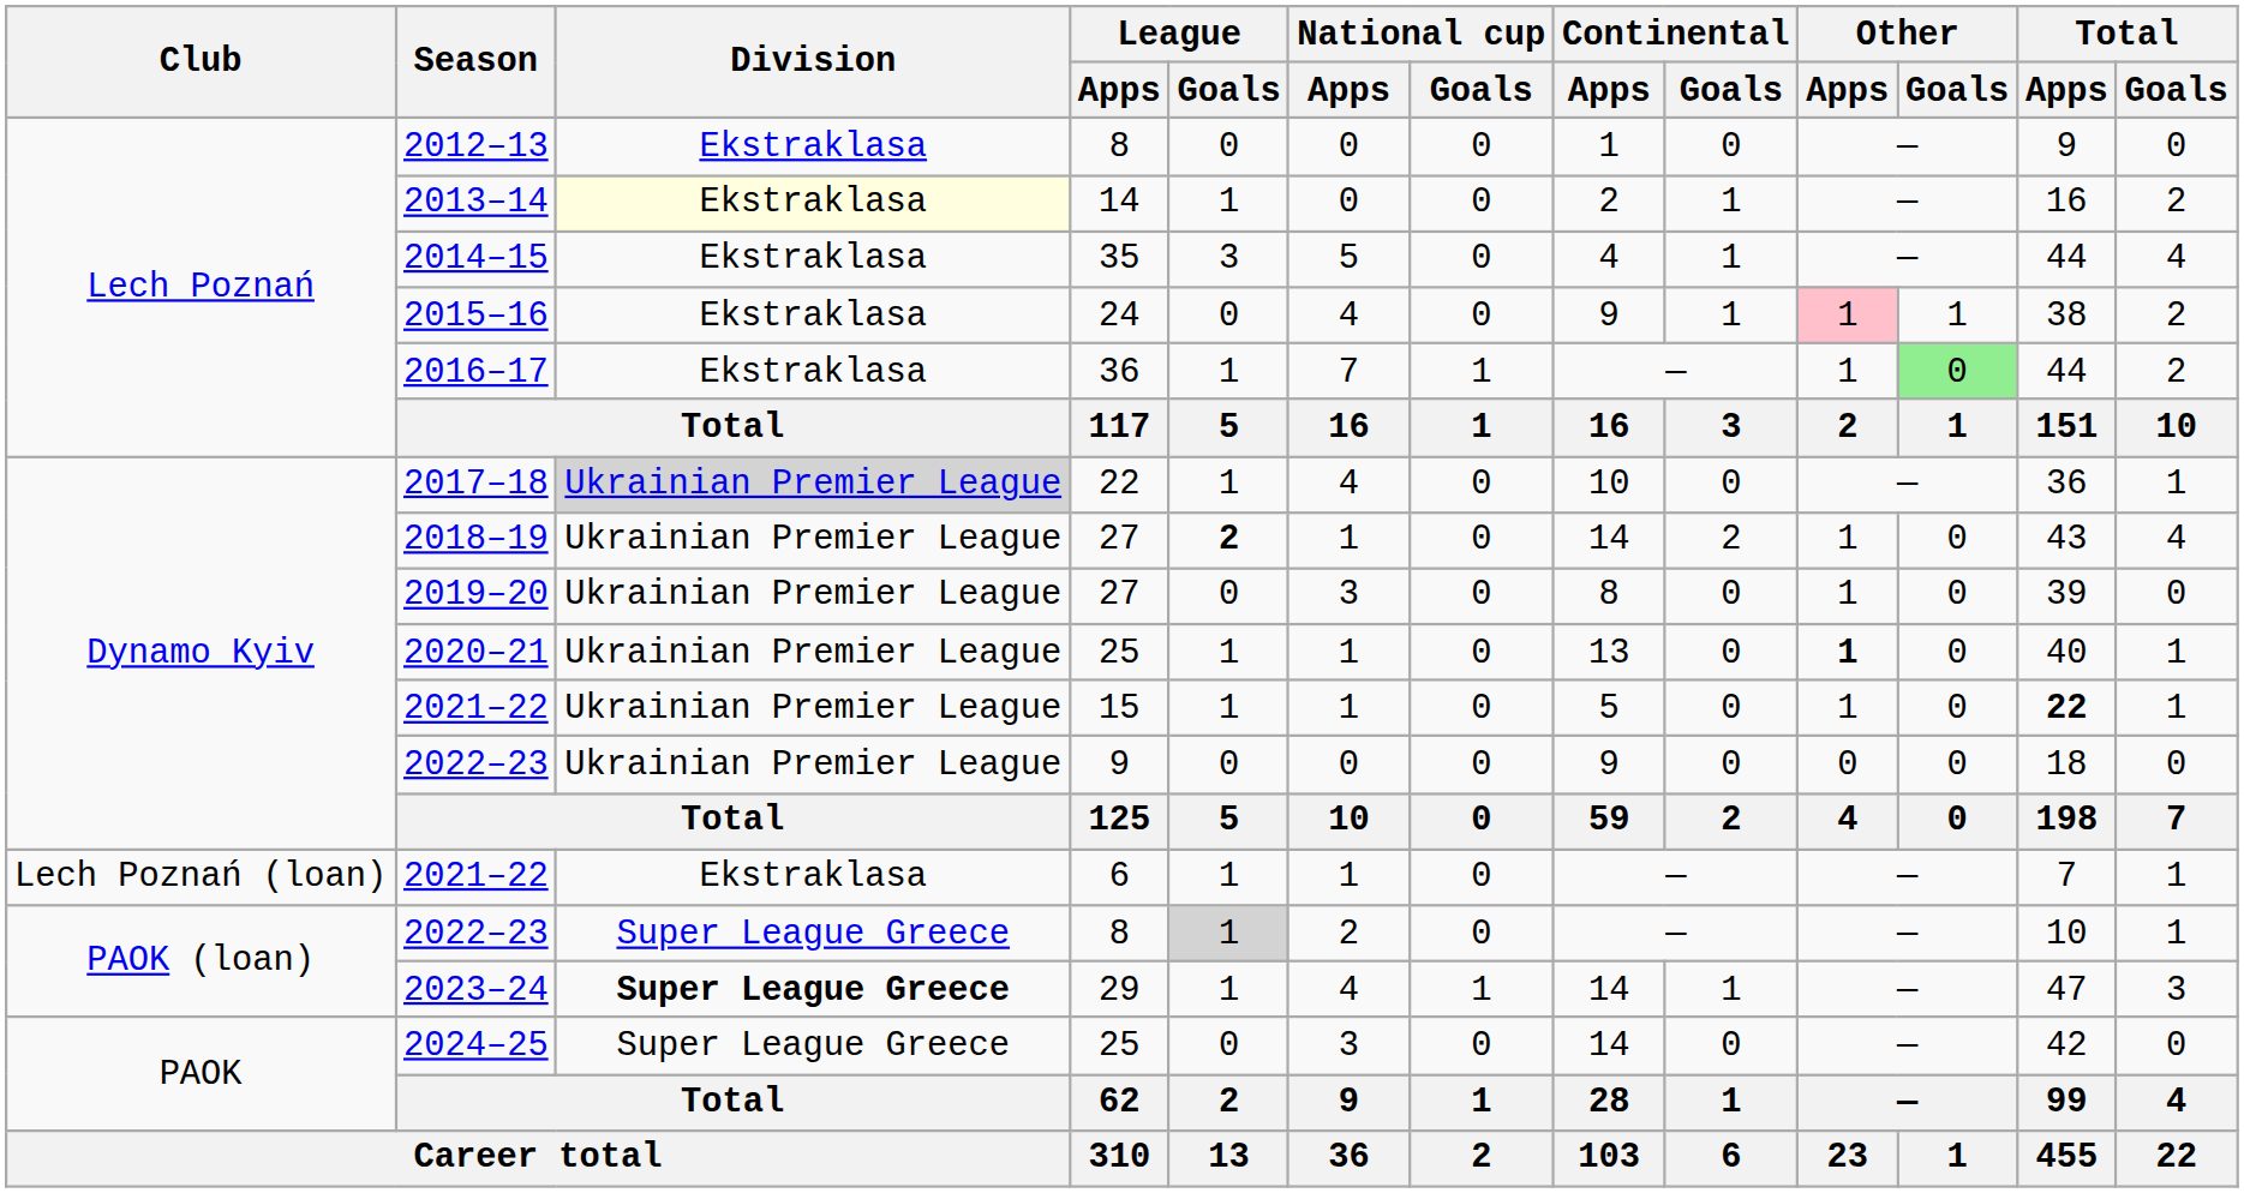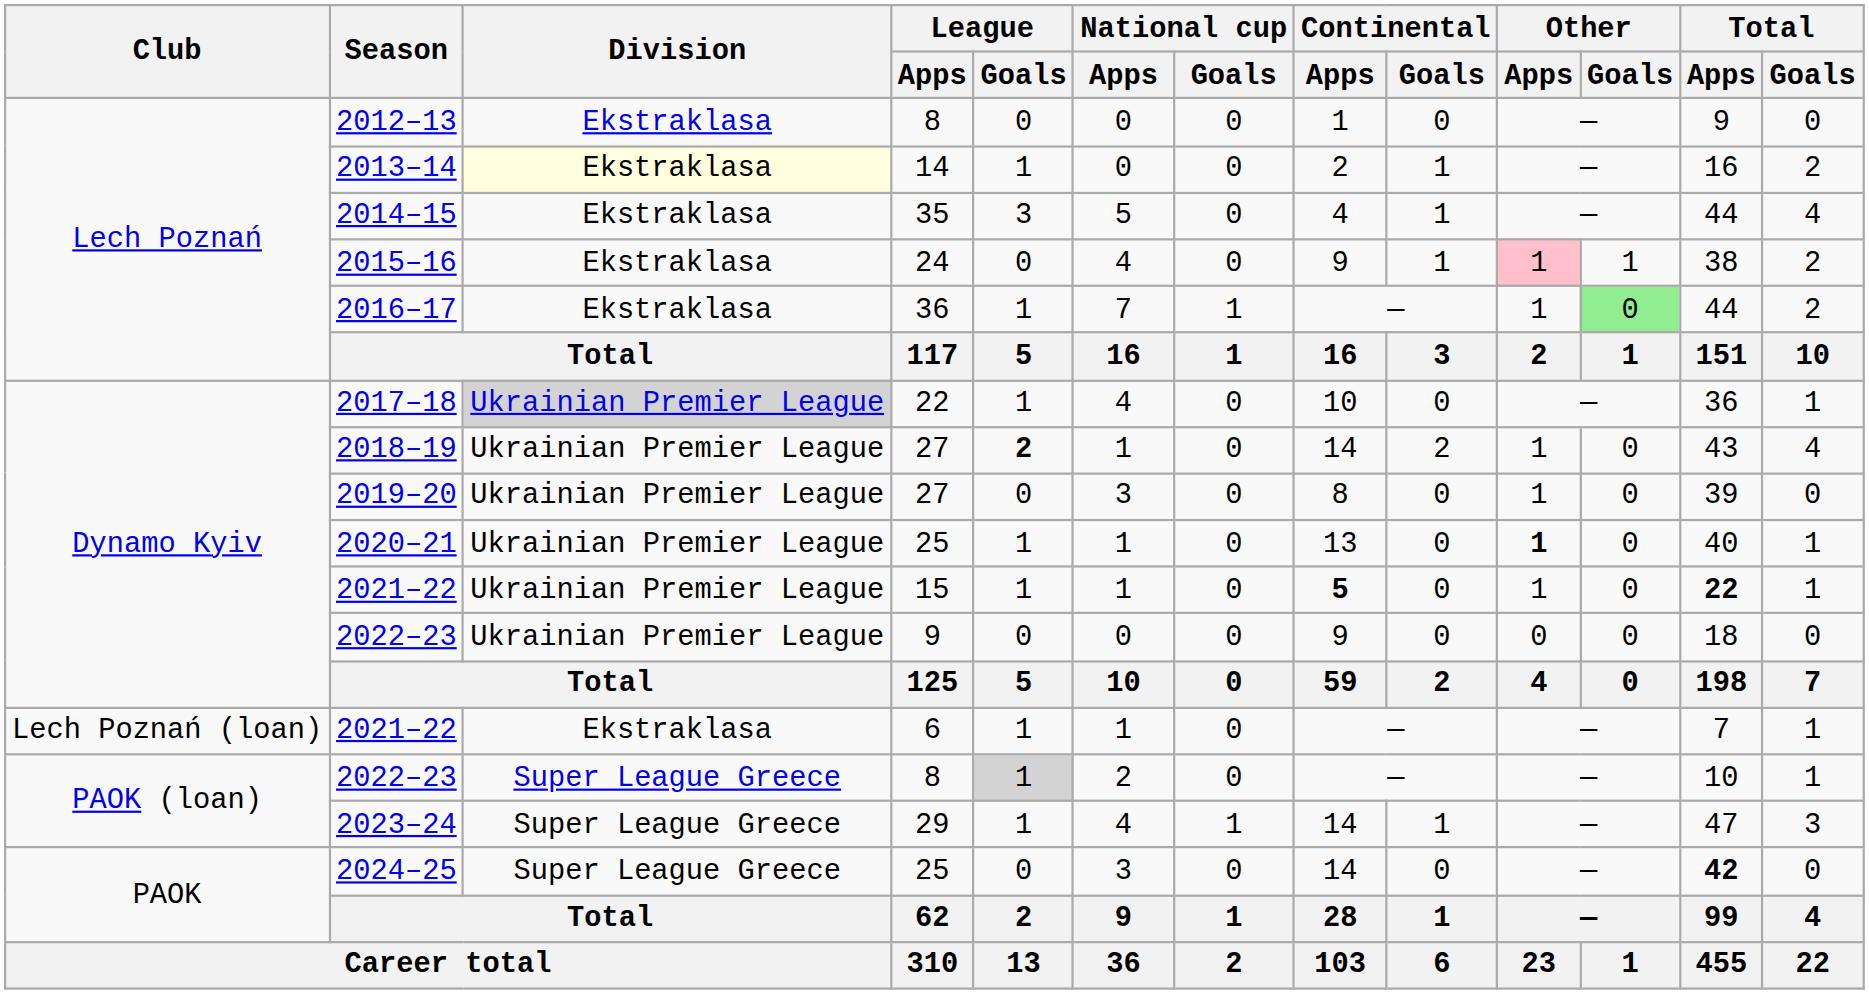2021–22 / 15 | Continental / Apps: normal -> bold
2023–24 | Division: bold -> normal
2024–25 | Total / Apps: normal -> bold
